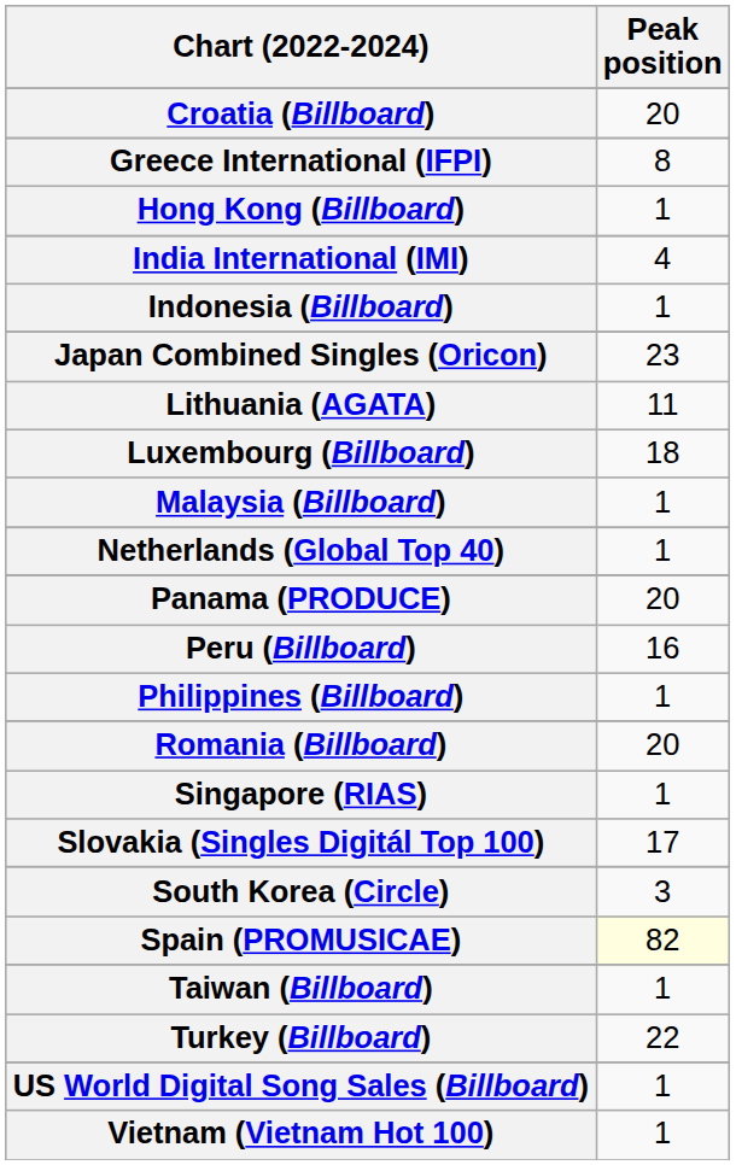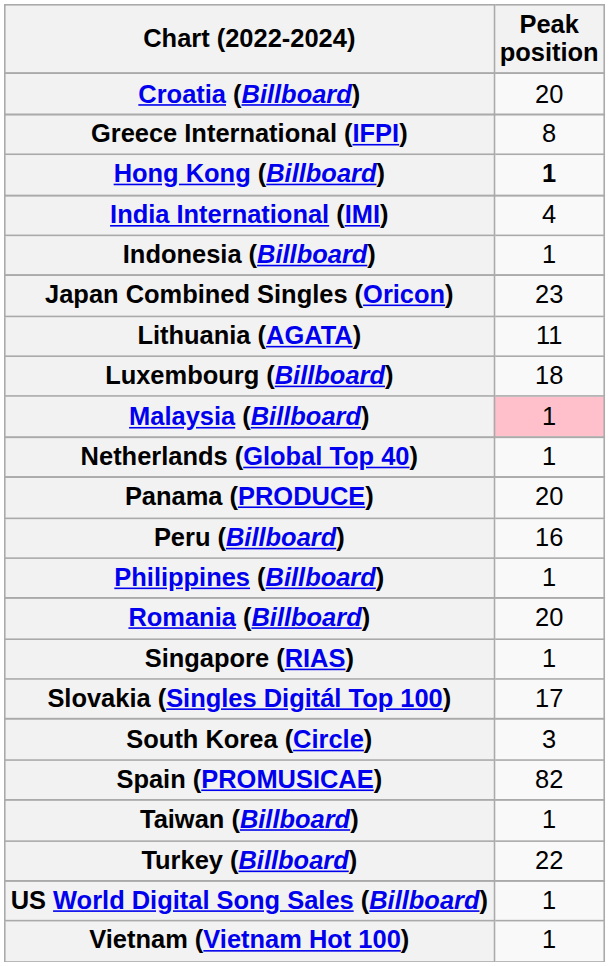Hong Kong (Billboard) | Peak position: normal -> bold
Malaysia (Billboard) | Peak position: no background -> pink background
Spain (PROMUSICAE) | Peak position: lightyellow background -> no background
